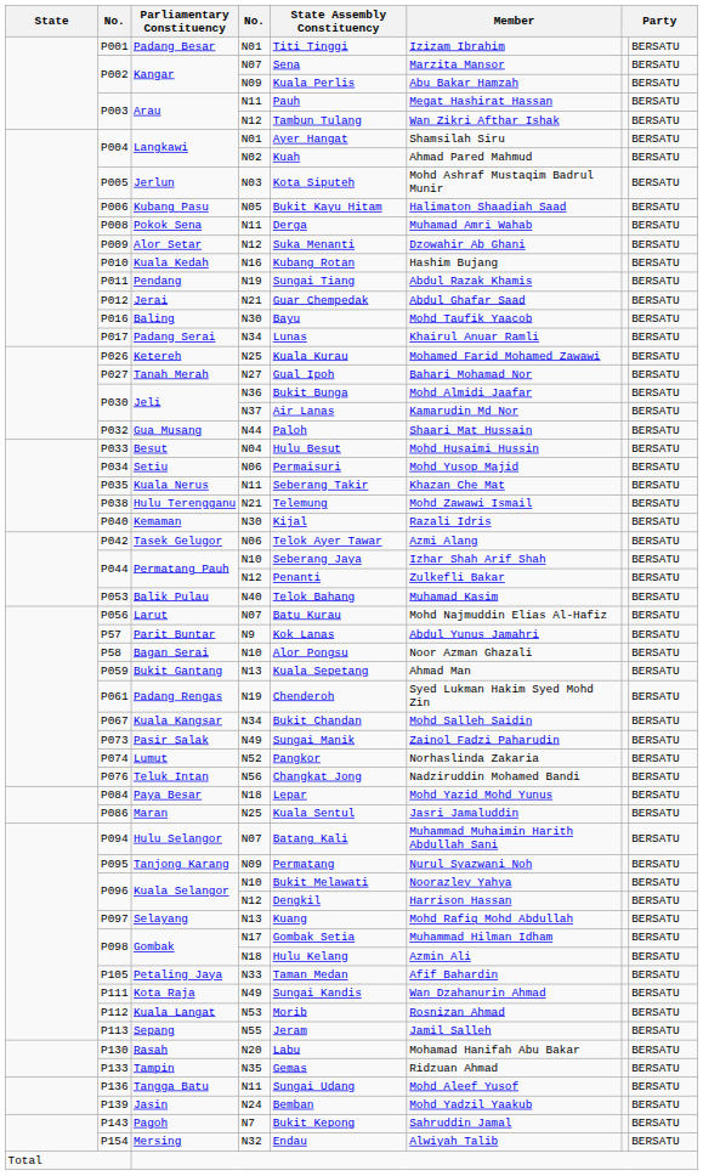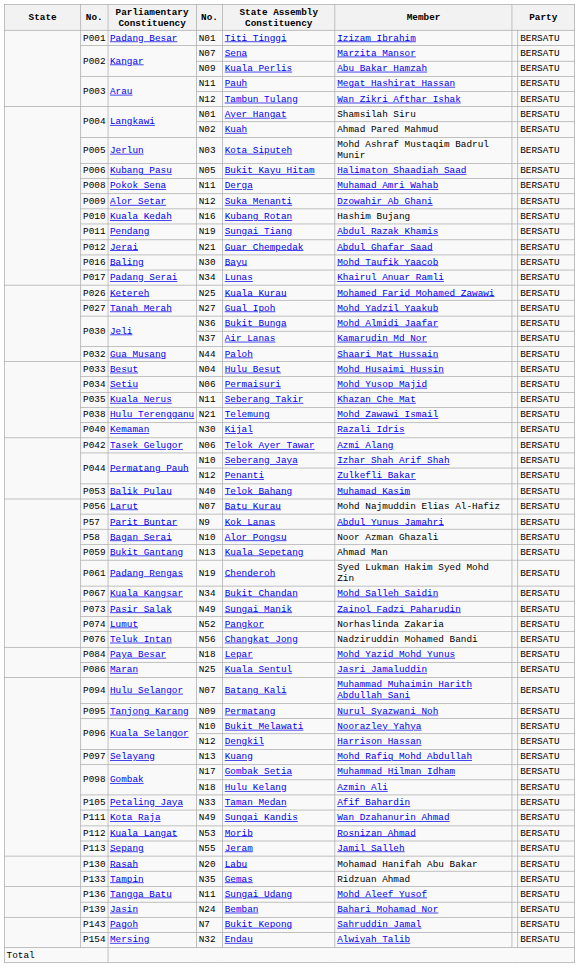P027 | Member: Bahari Mohamad Nor -> Mohd Yadzil Yaakub
P139 | Member: Mohd Yadzil Yaakub -> Bahari Mohamad Nor
